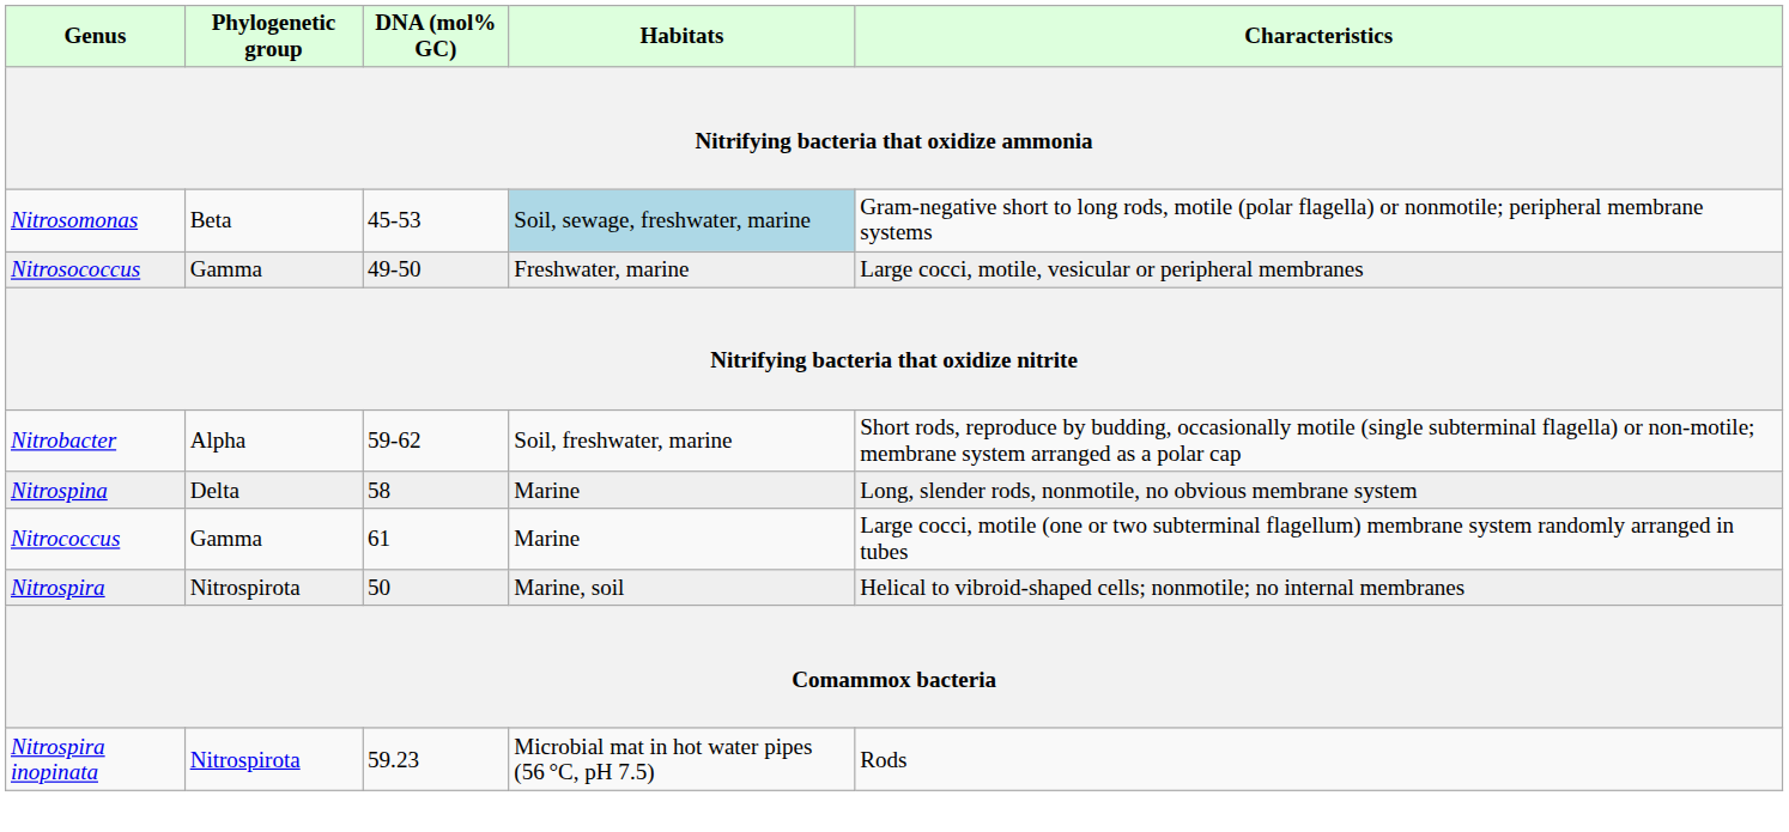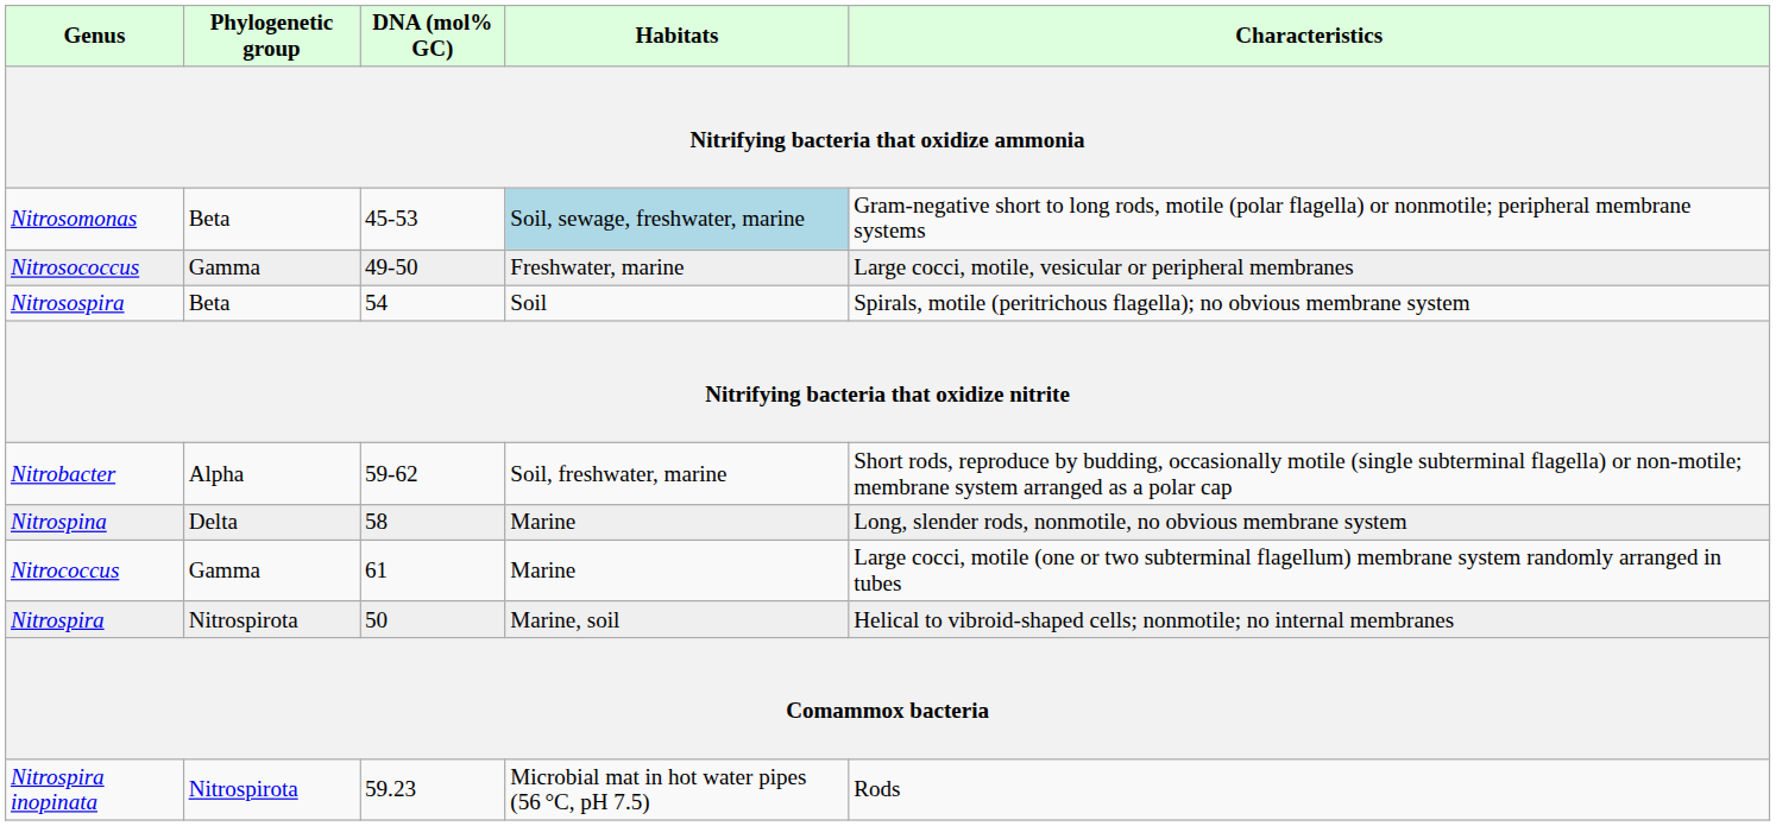+ row: Nitrosospira | Beta | 54 | Soil | Spirals, motile (peritrichous flagella); no obvious membrane system
